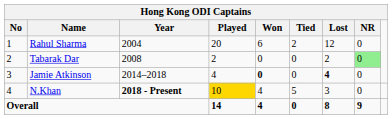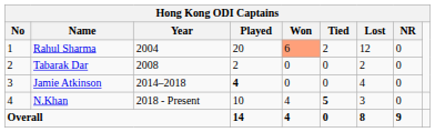Rahul Sharma | Won: no background -> lightsalmon background
Tabarak Dar | NR: lightgreen background -> no background
Jamie Atkinson | Played: normal -> bold
Jamie Atkinson | Won: bold -> normal
Jamie Atkinson | Lost: bold -> normal
N.Khan | Year: bold -> normal
N.Khan | Played: gold background -> no background
N.Khan | Tied: normal -> bold
